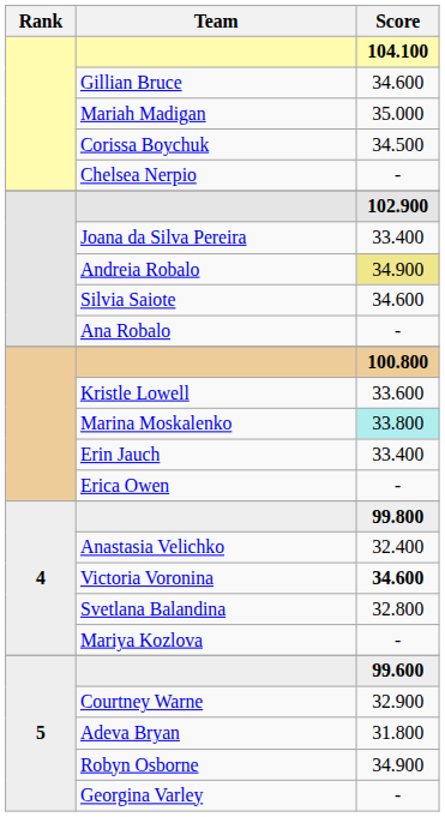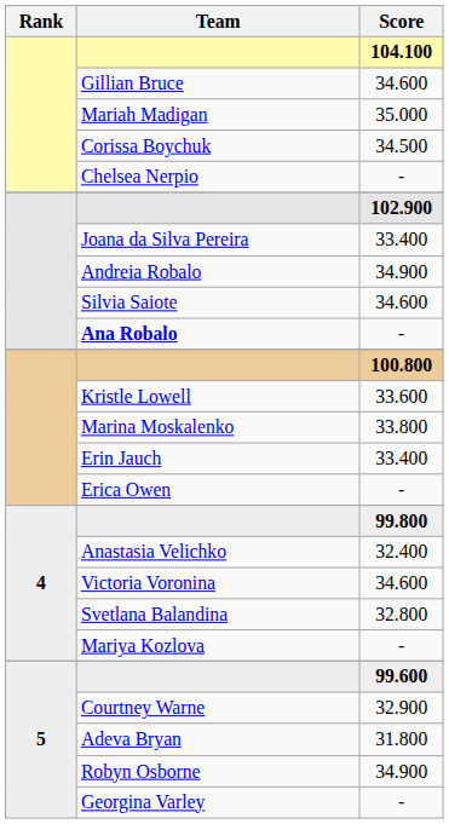Andreia Robalo | Score: khaki background -> no background
Ana Robalo | Team: normal -> bold
Marina Moskalenko | Score: paleturquoise background -> no background
Victoria Voronina | Score: bold -> normal
